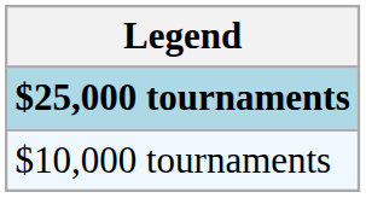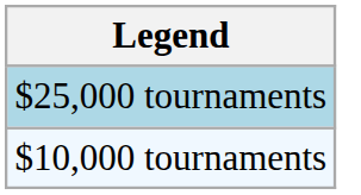row 2 | column 1: bold -> normal
